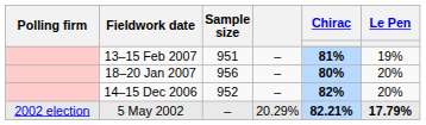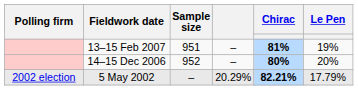- row: 18–20 Jan 2007 | 956 | – | 80% | 20%
14–15 Dec 2006 | Chirac: 82% -> 80%
5 May 2002 | Le Pen: bold -> normal
